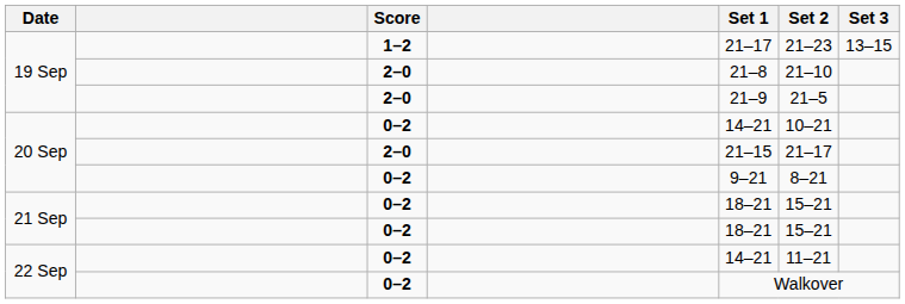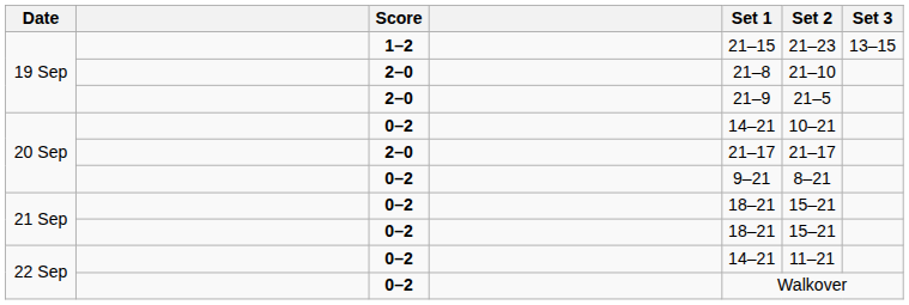19 Sep / 1–2 | Set 1: 21–17 -> 21–15
20 Sep / 2–0 | Set 1: 21–15 -> 21–17
